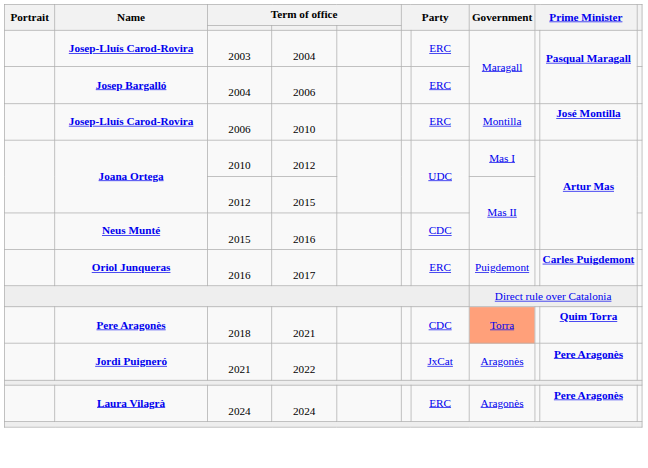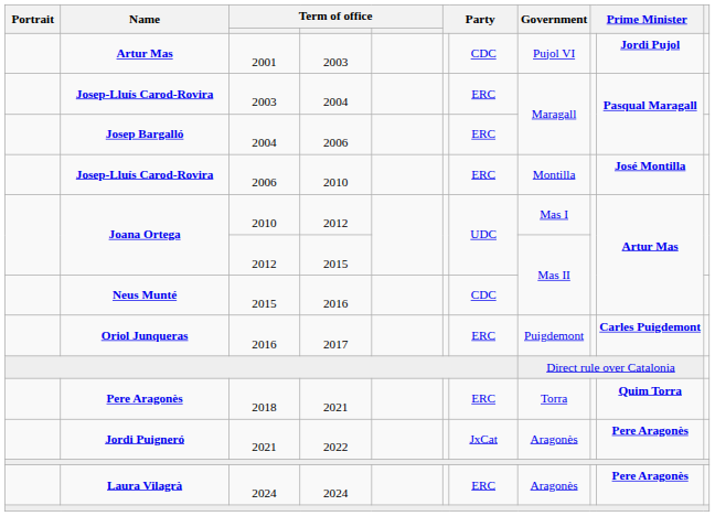+ row: Artur Mas | 2001 | 2003 | CDC | Pujol VI | Jordi Pujol
2018 | column 7: CDC -> ERC
2018 | Government: lightsalmon background -> no background
